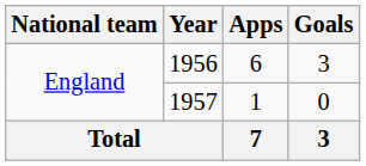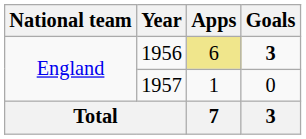1956 | Apps: no background -> khaki background
1956 | Goals: normal -> bold
